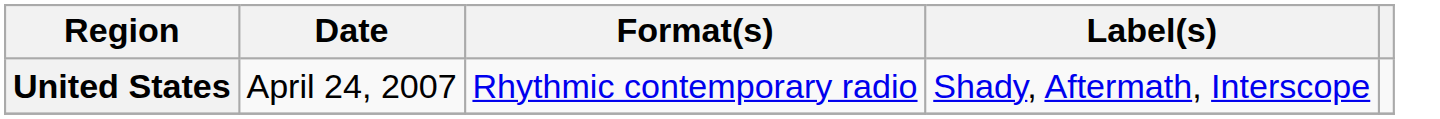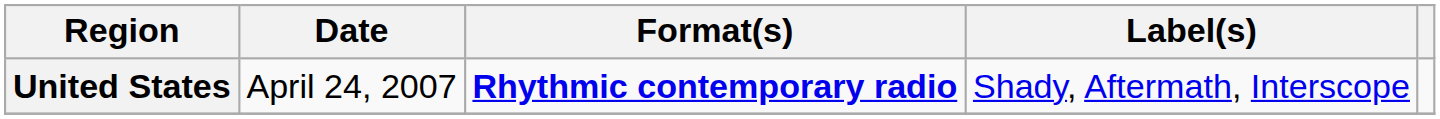United States | Format(s): normal -> bold
